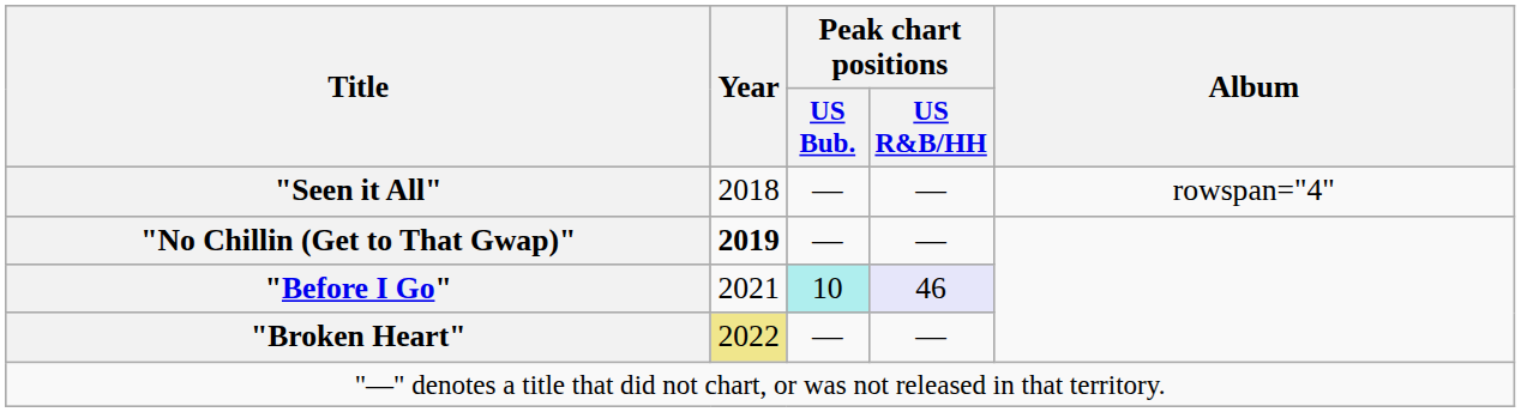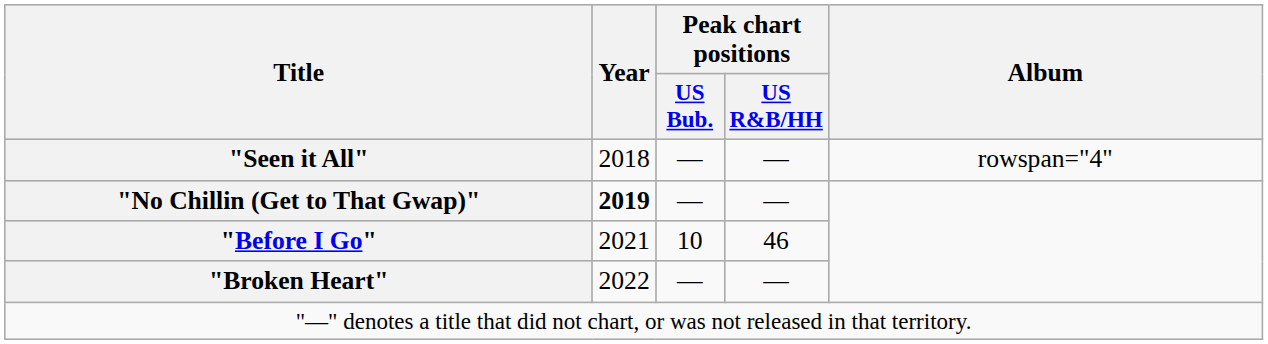"Before I Go" | Peak chart positions / US Bub.: paleturquoise background -> no background
"Before I Go" | Peak chart positions / US R&B/HH: lavender background -> no background
"Broken Heart" | Year: khaki background -> no background
